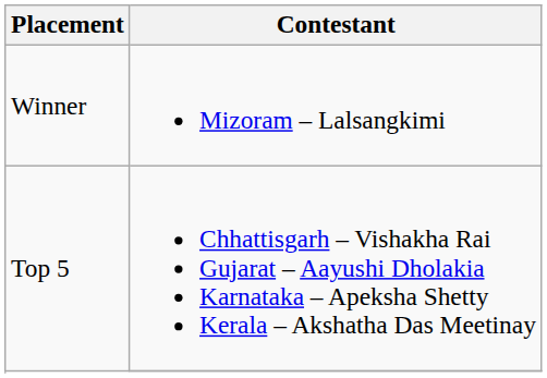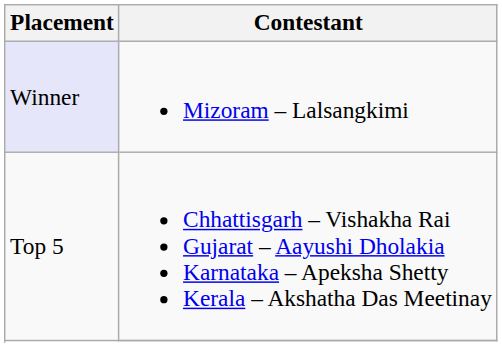row 2 | Placement: no background -> lavender background
